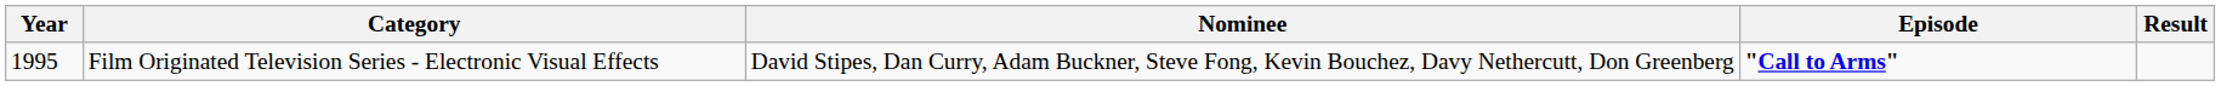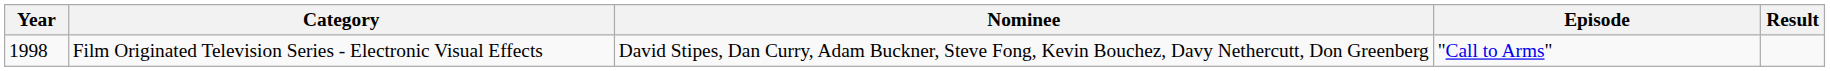row 2 | Year: 1995 -> 1998
row 2 | Episode: bold -> normal
